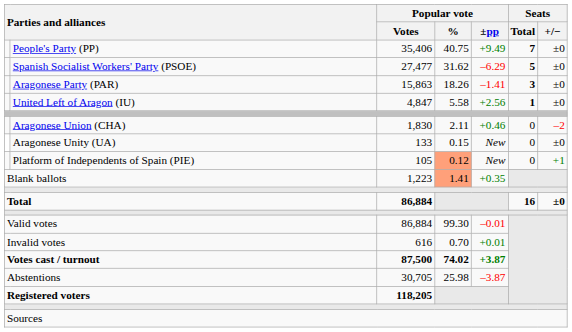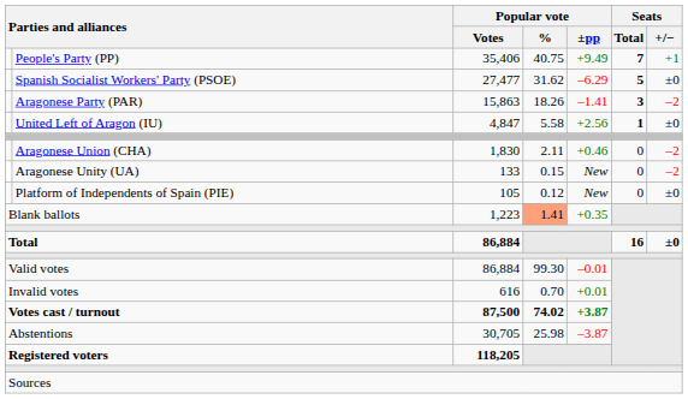People's Party (PP) | Seats / +/−: ±0 -> +1
Aragonese Party (PAR) | Seats / +/−: ±0 -> –2
Aragonese Unity (UA) | Seats / +/−: ±0 -> –2
Platform of Independents of Spain (PIE) | Popular vote / %: lightsalmon background -> no background
Platform of Independents of Spain (PIE) | Seats / +/−: +1 -> ±0
